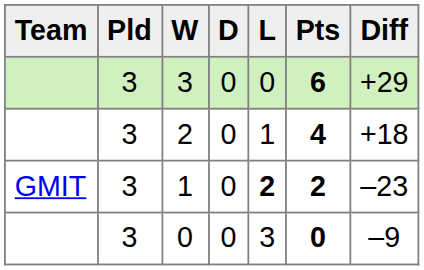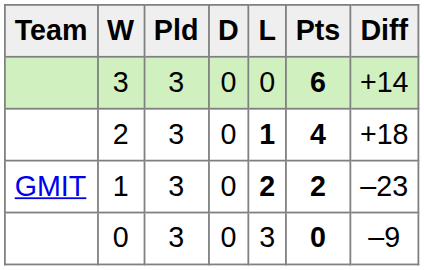columns swapped: Pld <-> W
row 2 | Diff: +29 -> +14
row 3 | L: normal -> bold
